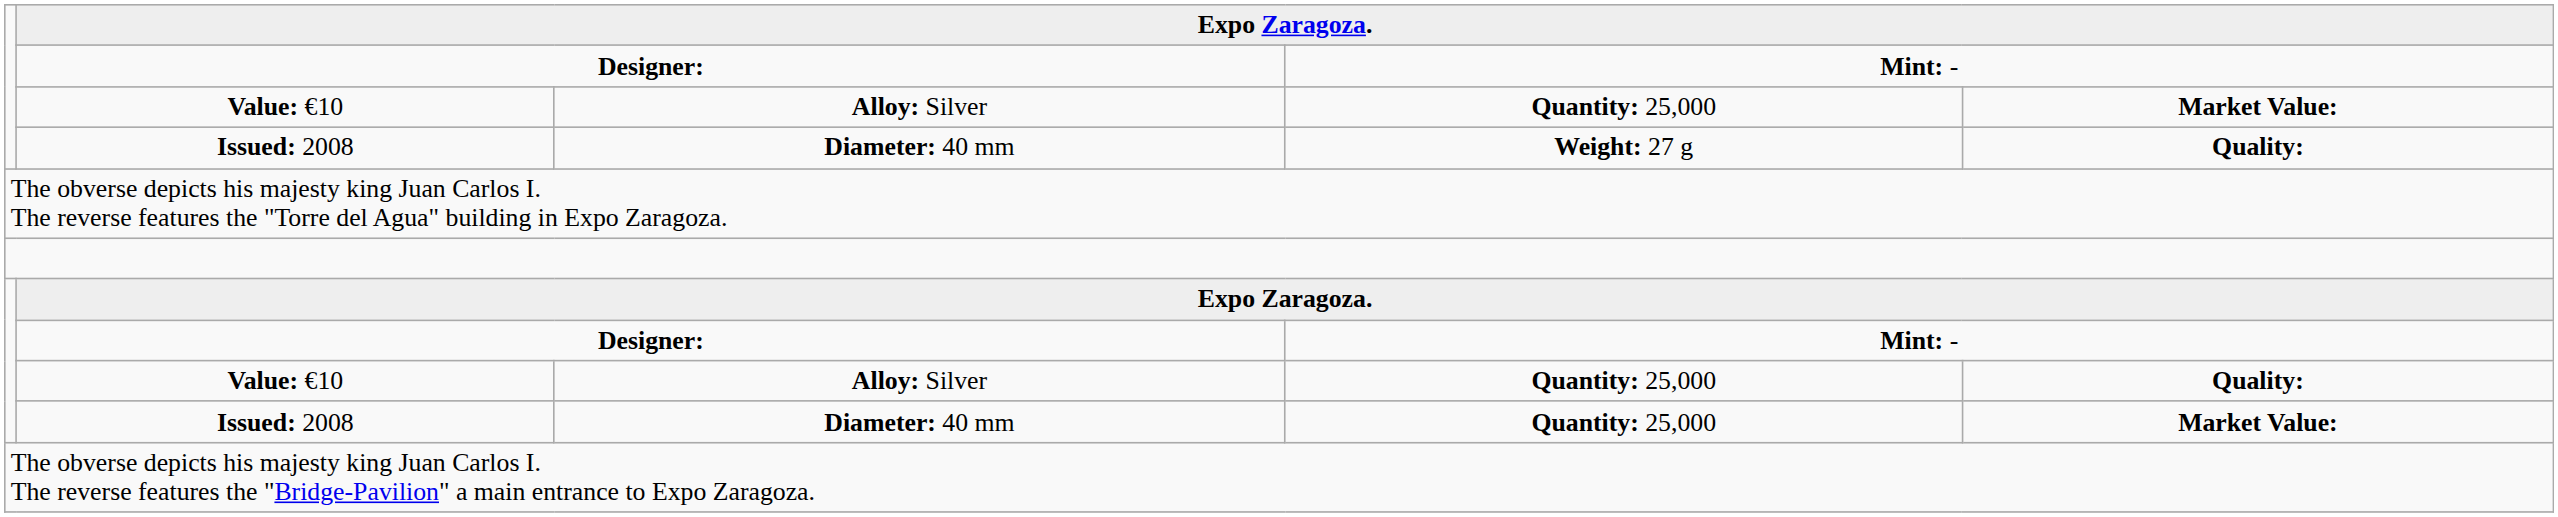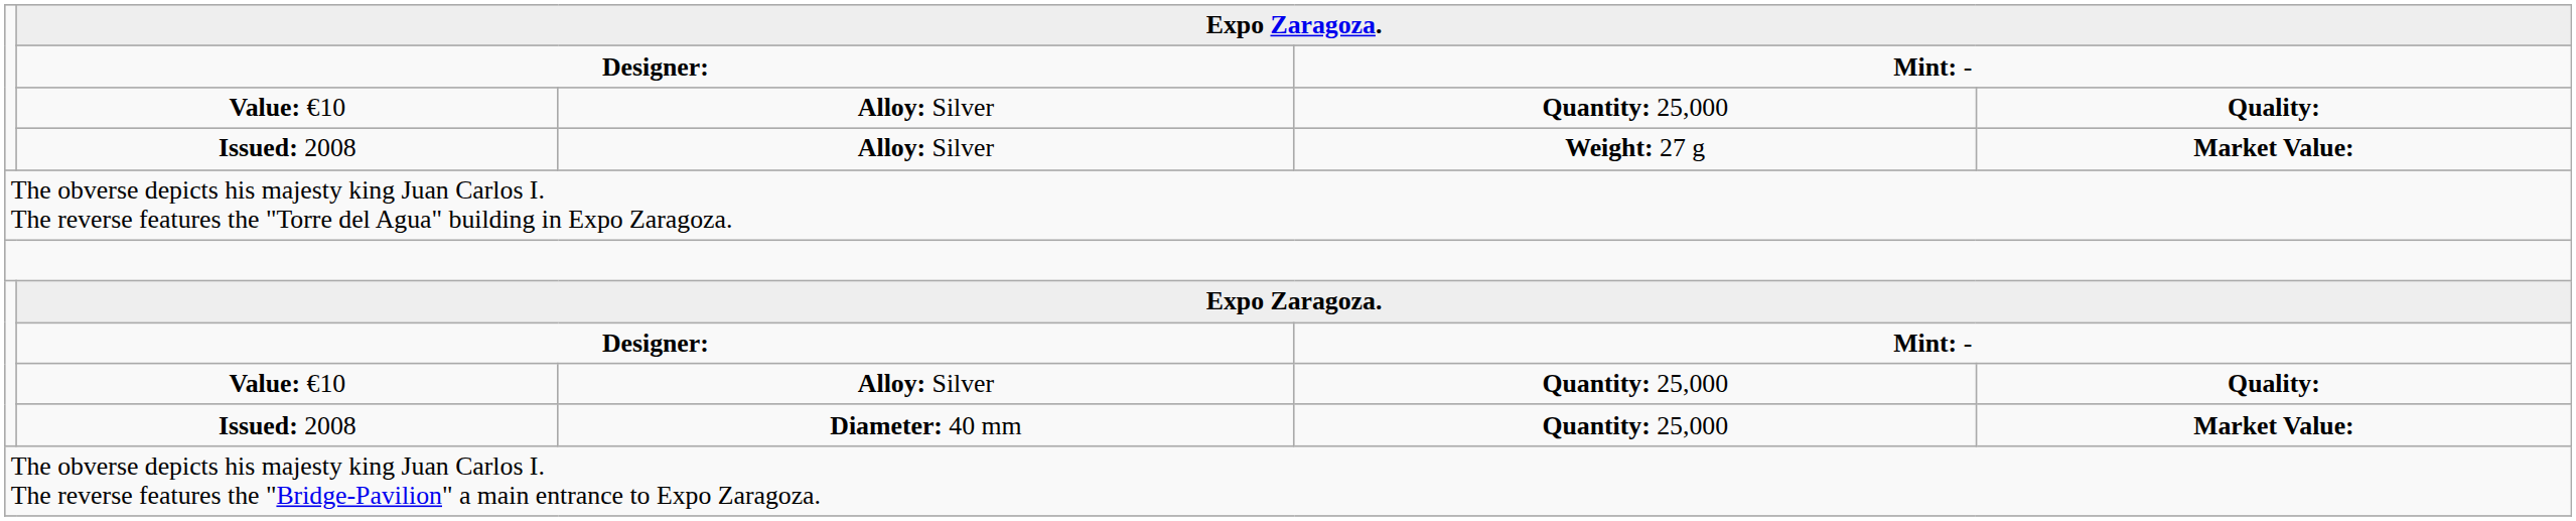row 3 | column 5: Market Value: -> Quality:
row 4 | column 3: Diameter: 40 mm -> Alloy: Silver
row 4 | column 5: Quality: -> Market Value:
